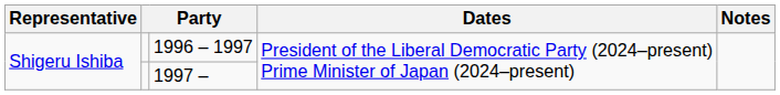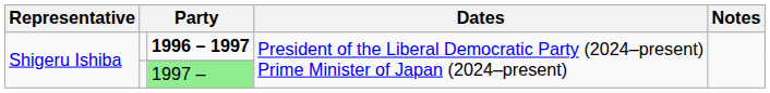1996 – 1997 | column 3: normal -> bold
1997 – | column 3: no background -> lightgreen background
